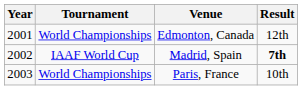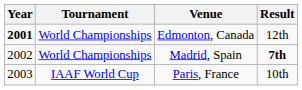Edmonton, Canada | Year: normal -> bold
Madrid, Spain | Tournament: IAAF World Cup -> World Championships
Paris, France | Tournament: World Championships -> IAAF World Cup
